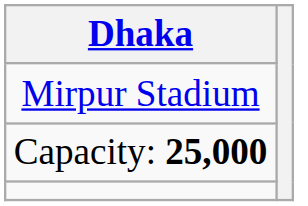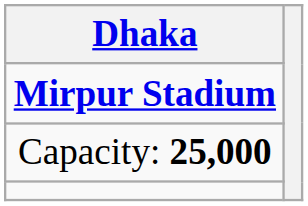Mirpur Stadium | Dhaka: normal -> bold
